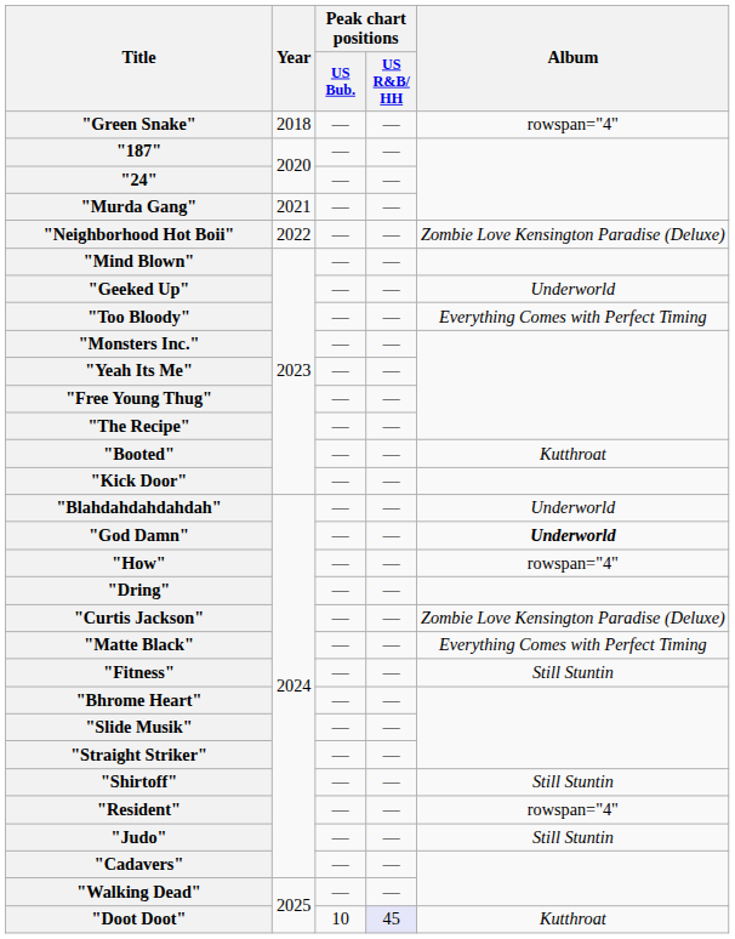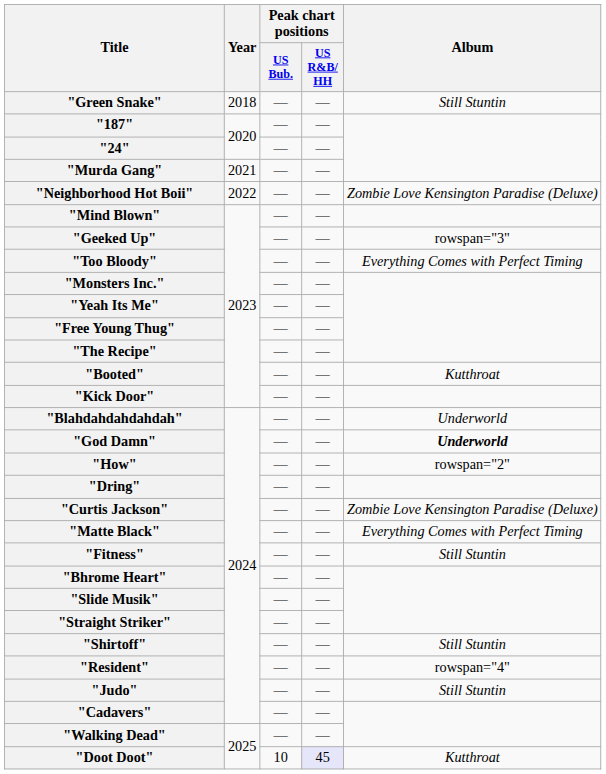"Green Snake" | Album: rowspan="4" -> Still Stuntin
"Geeked Up" | Album: Underworld -> rowspan="3"
"How" | Album: rowspan="4" -> rowspan="2"
